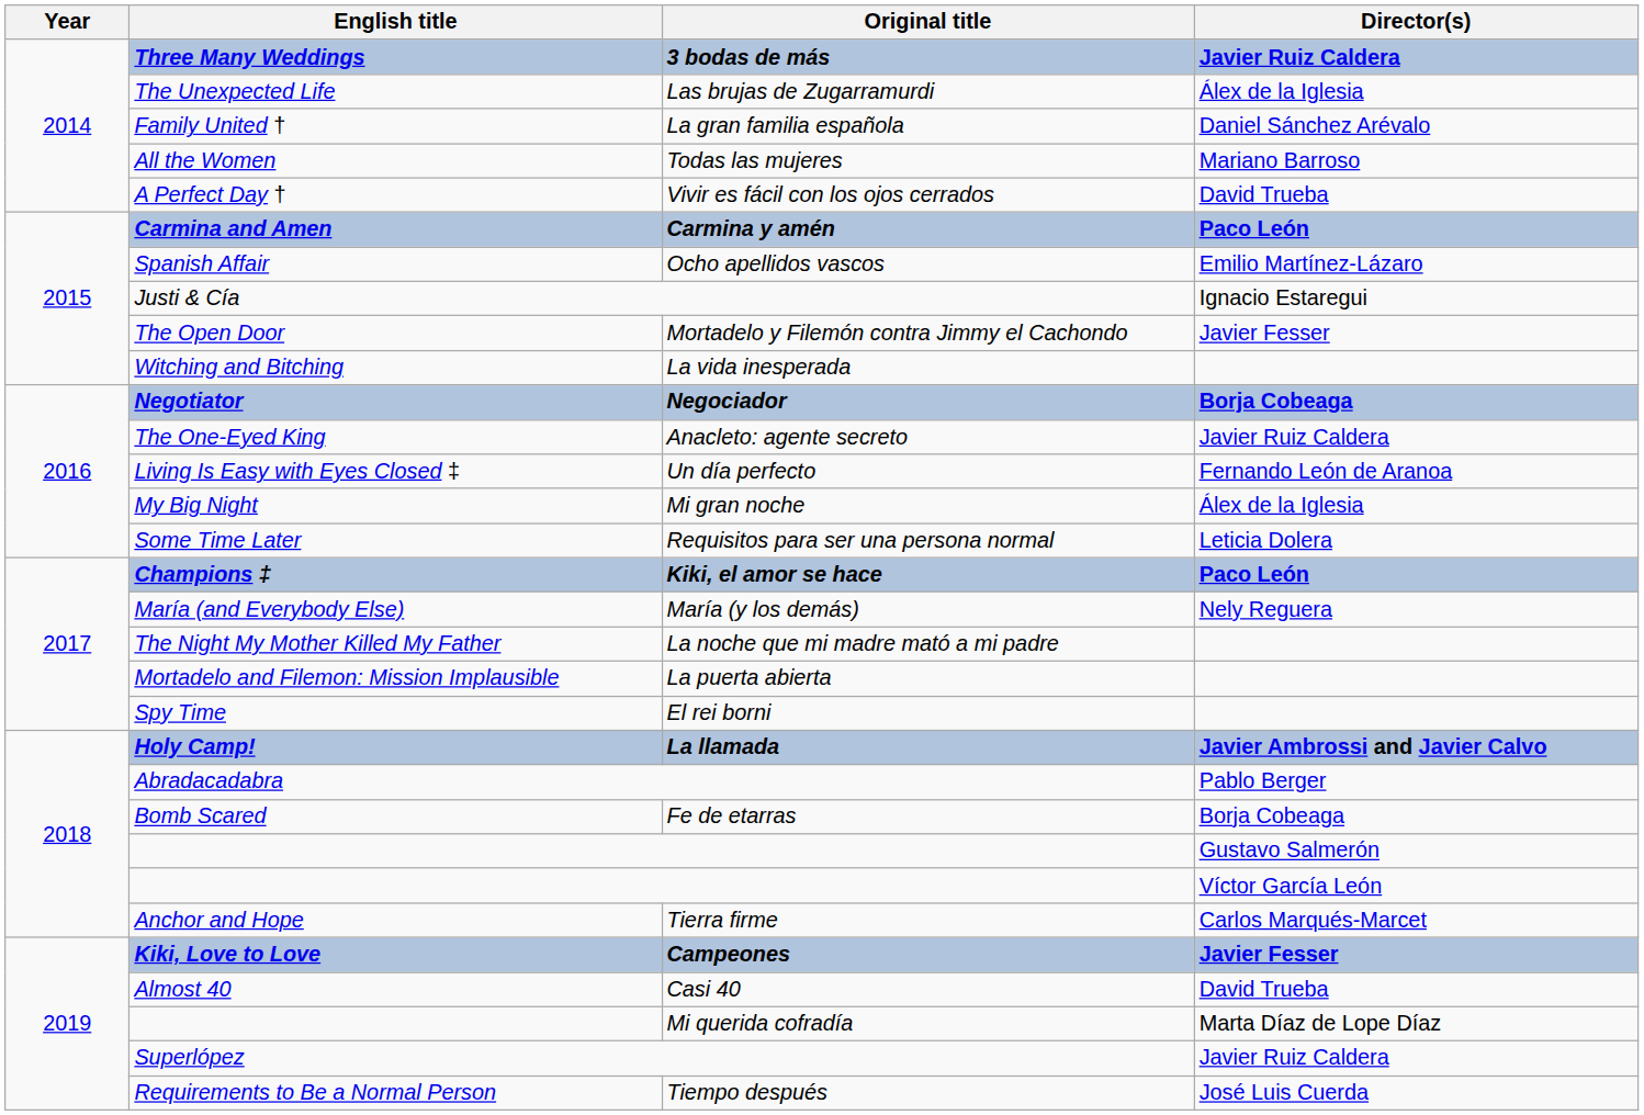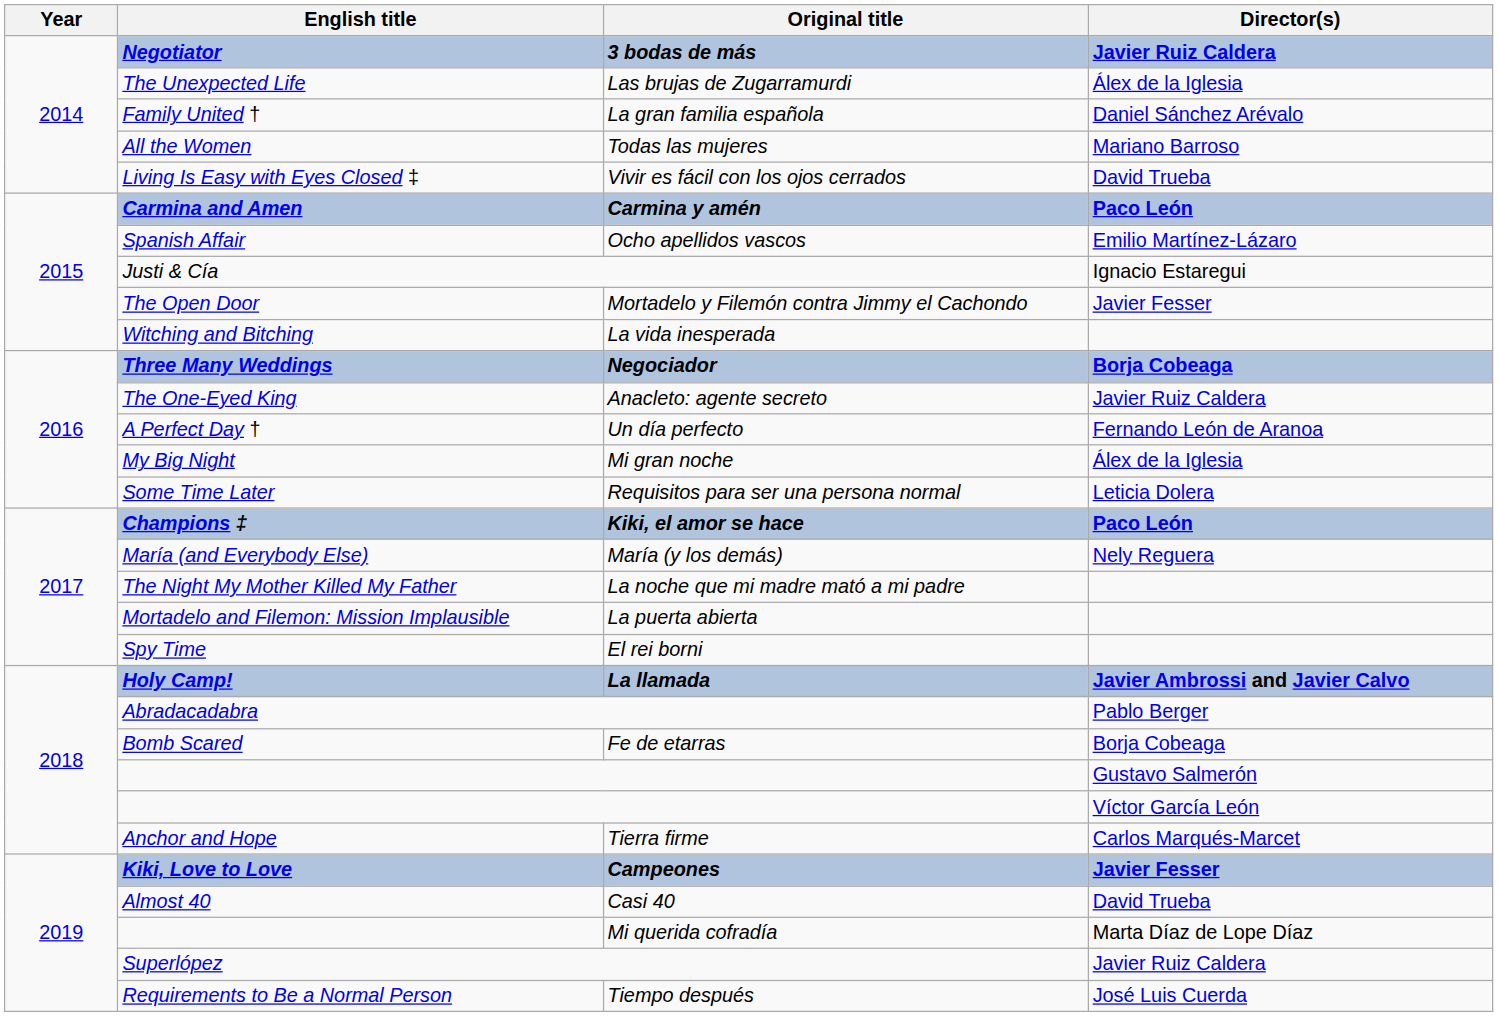3 bodas de más | English title: Three Many Weddings -> Negotiator
Vivir es fácil con los ojos cerrados | English title: A Perfect Day † -> Living Is Easy with Eyes Closed ‡
Negociador | English title: Negotiator -> Three Many Weddings
Un día perfecto | English title: Living Is Easy with Eyes Closed ‡ -> A Perfect Day †
